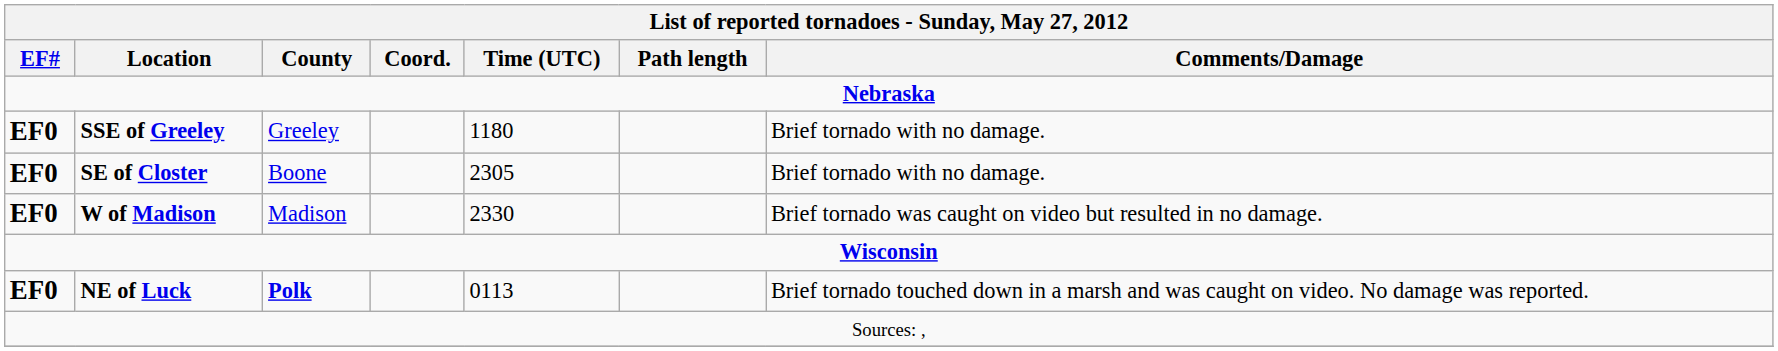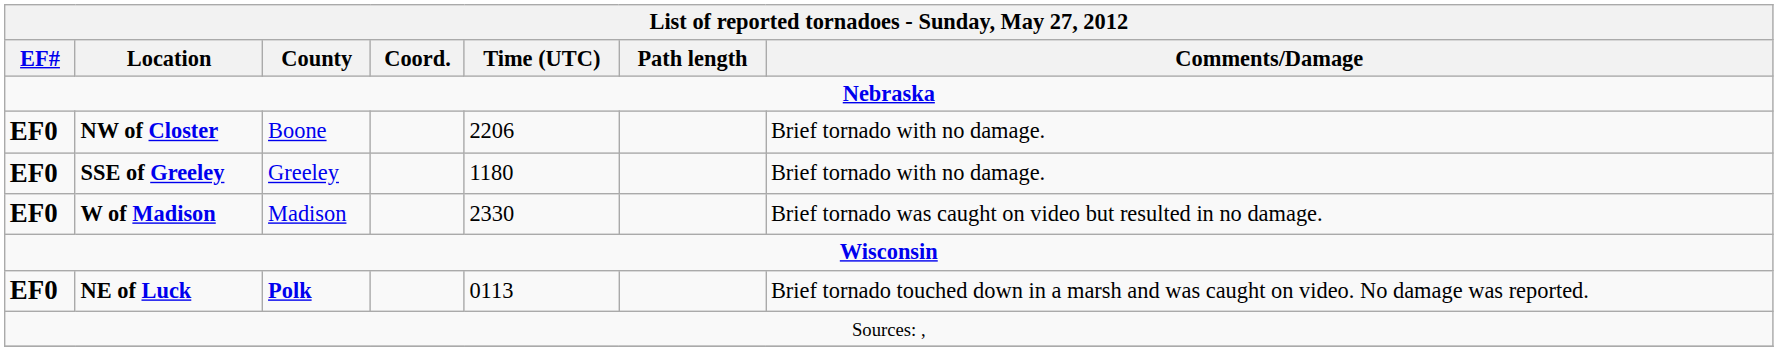+ row: EF0 | NW of Closter | Boone | 2206 | Brief tornado with no damage.
- row: EF0 | SE of Closter | Boone | 2305 | Brief tornado with no damage.
